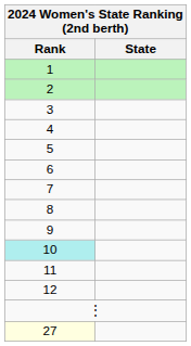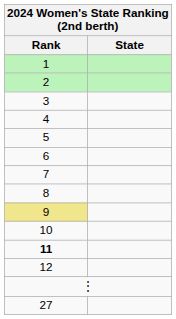9 | Rank: no background -> khaki background
10 | Rank: paleturquoise background -> no background
11 | Rank: normal -> bold
27 | Rank: lightyellow background -> no background
